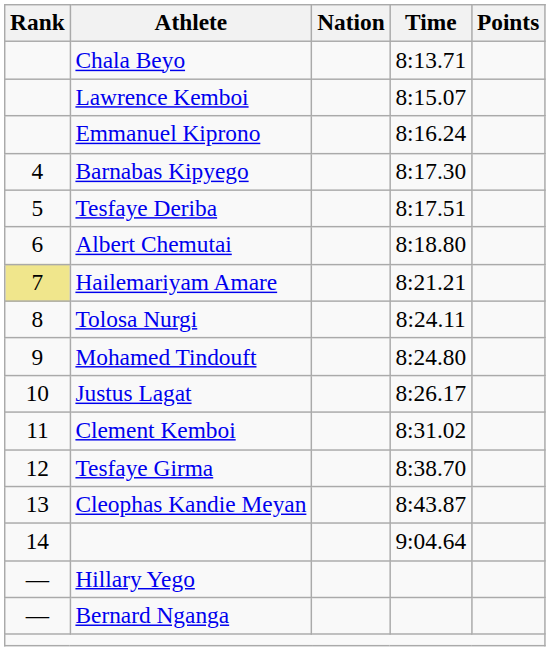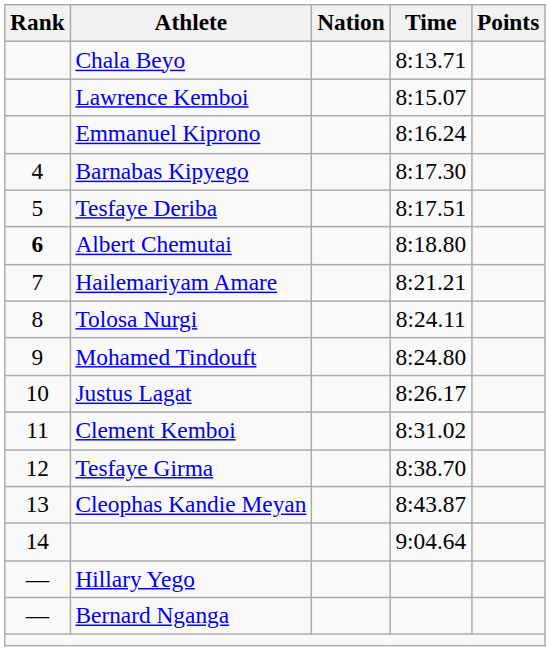Albert Chemutai | Rank: normal -> bold
Hailemariyam Amare | Rank: khaki background -> no background
